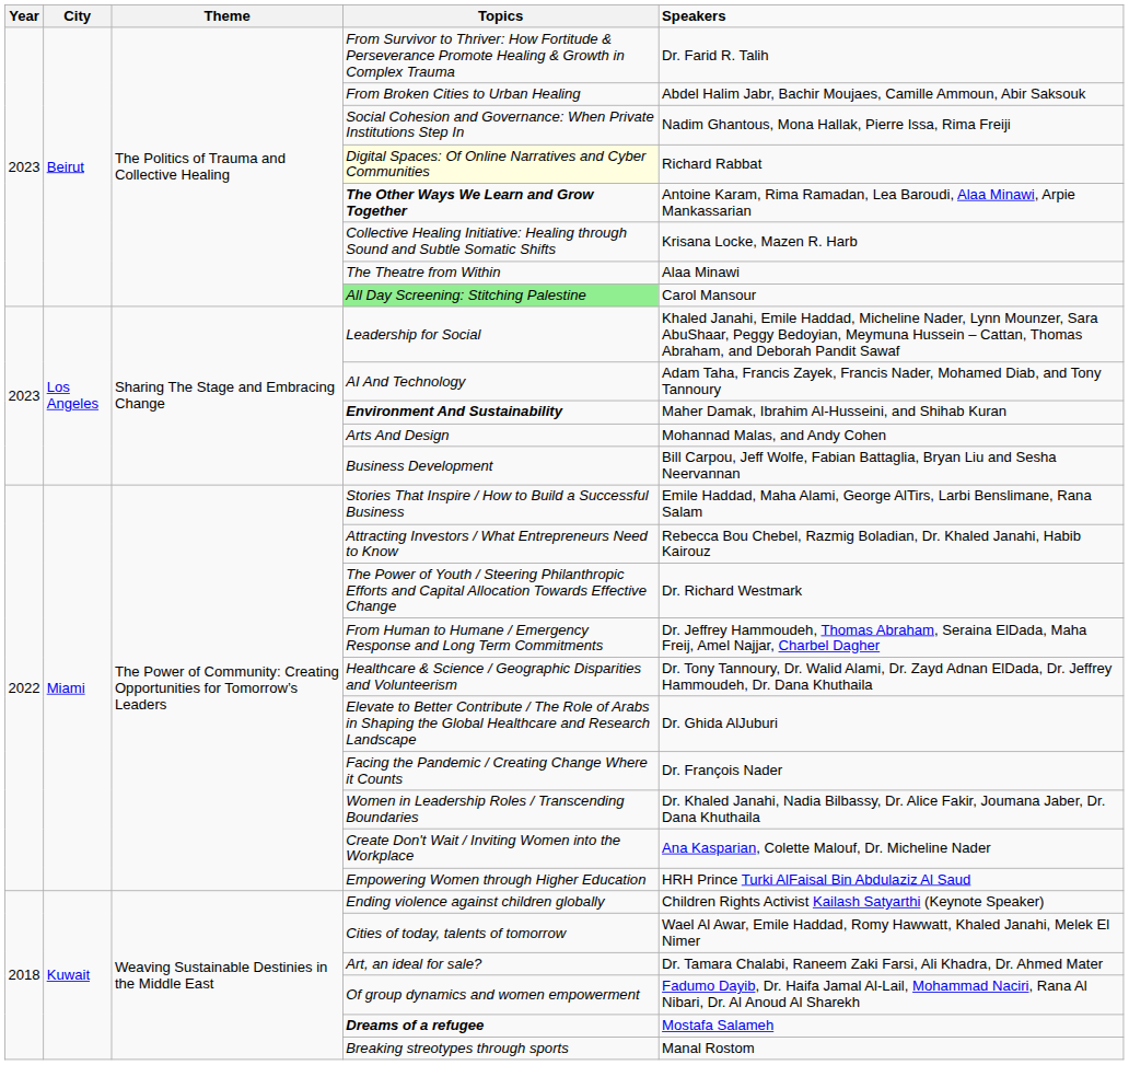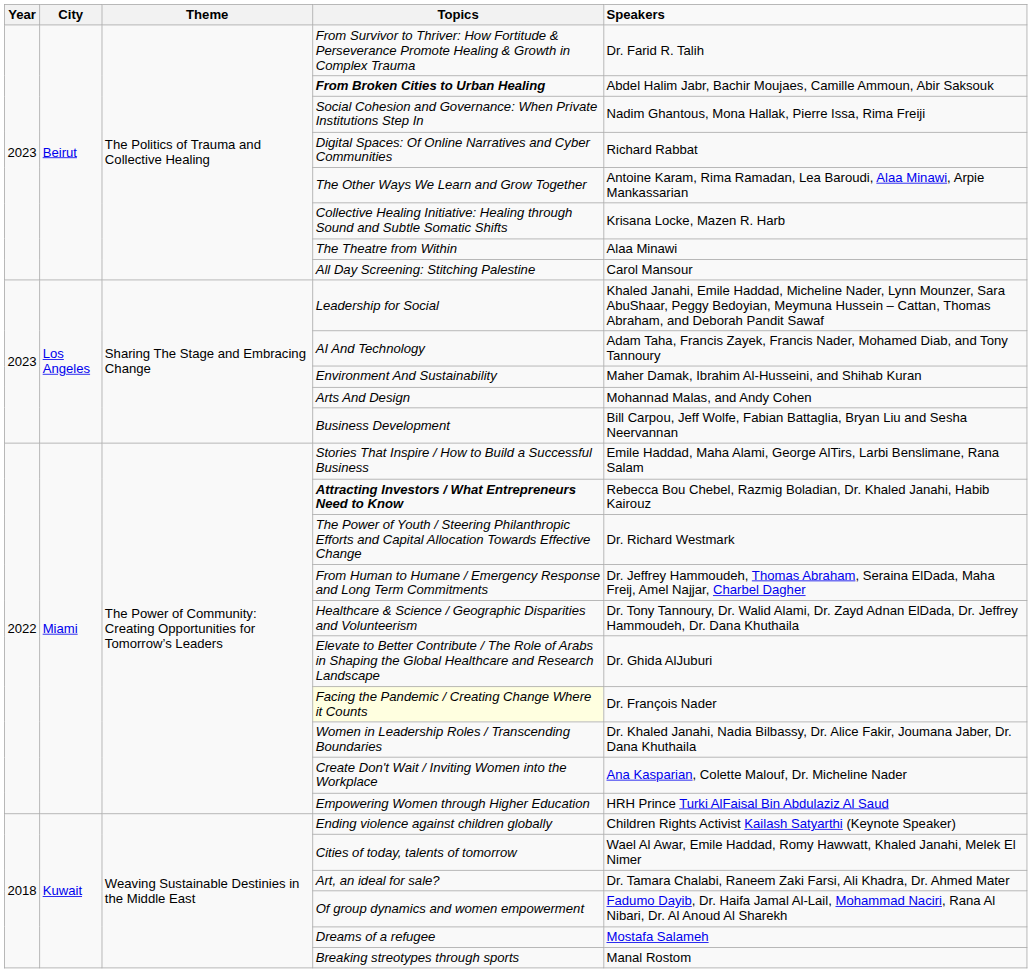From Broken Cities to Urban Healing | Topics: normal -> bold
Digital Spaces: Of Online Narratives and Cyber Communities | Topics: lightyellow background -> no background
The Other Ways We Learn and Grow Together | Topics: bold -> normal
All Day Screening: Stitching Palestine | Topics: lightgreen background -> no background
Environment And Sustainability | Topics: bold -> normal
Attracting Investors / What Entrepreneurs Need to Know | Topics: normal -> bold
Facing the Pandemic / Creating Change Where it Counts | Topics: no background -> lightyellow background
Dreams of a refugee | Topics: bold -> normal
